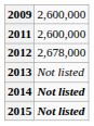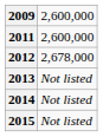2014 | column 2: bold -> normal
2015 | column 2: bold -> normal
